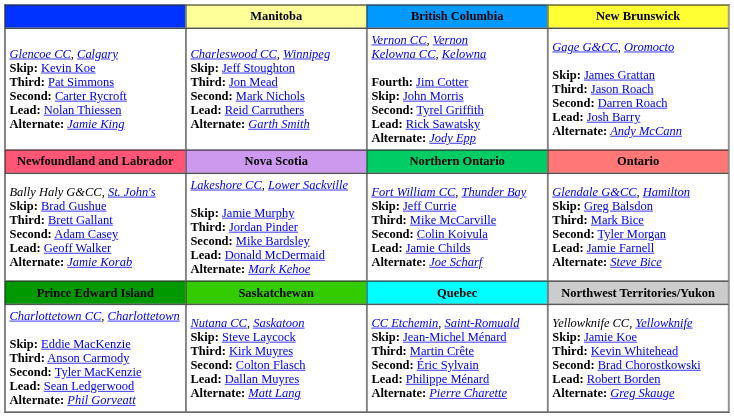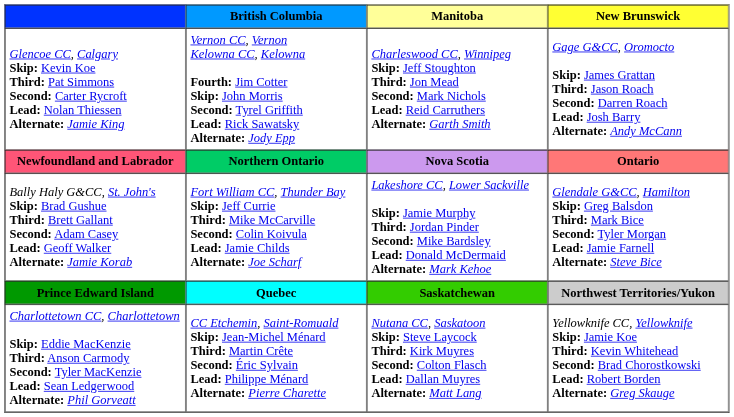columns swapped: British Columbia <-> Manitoba
